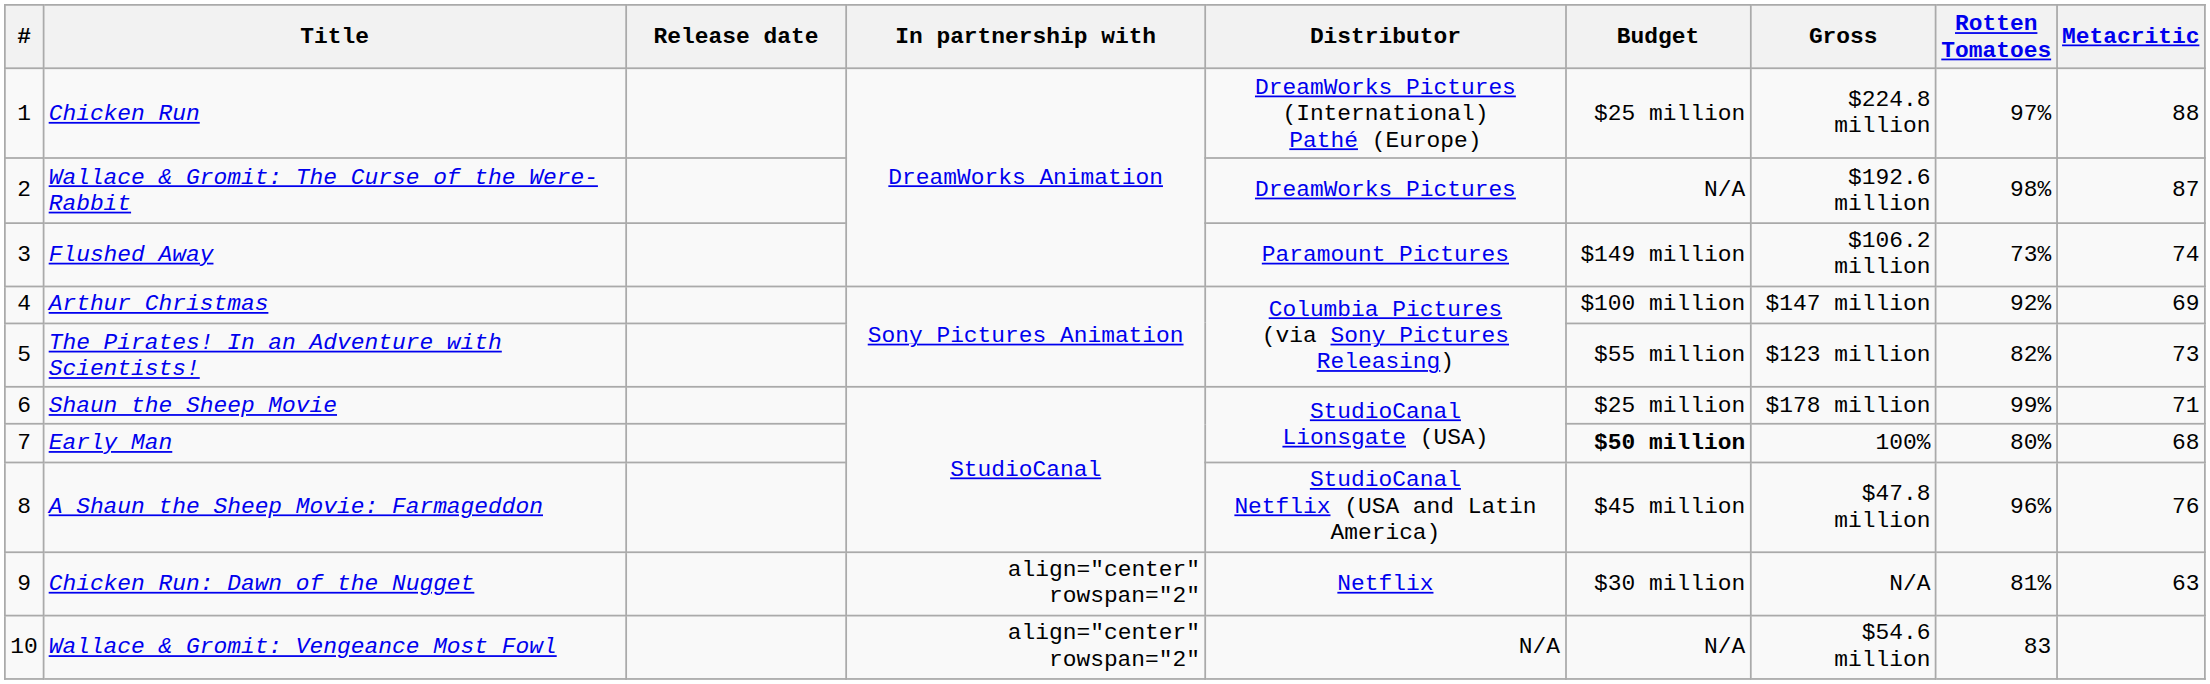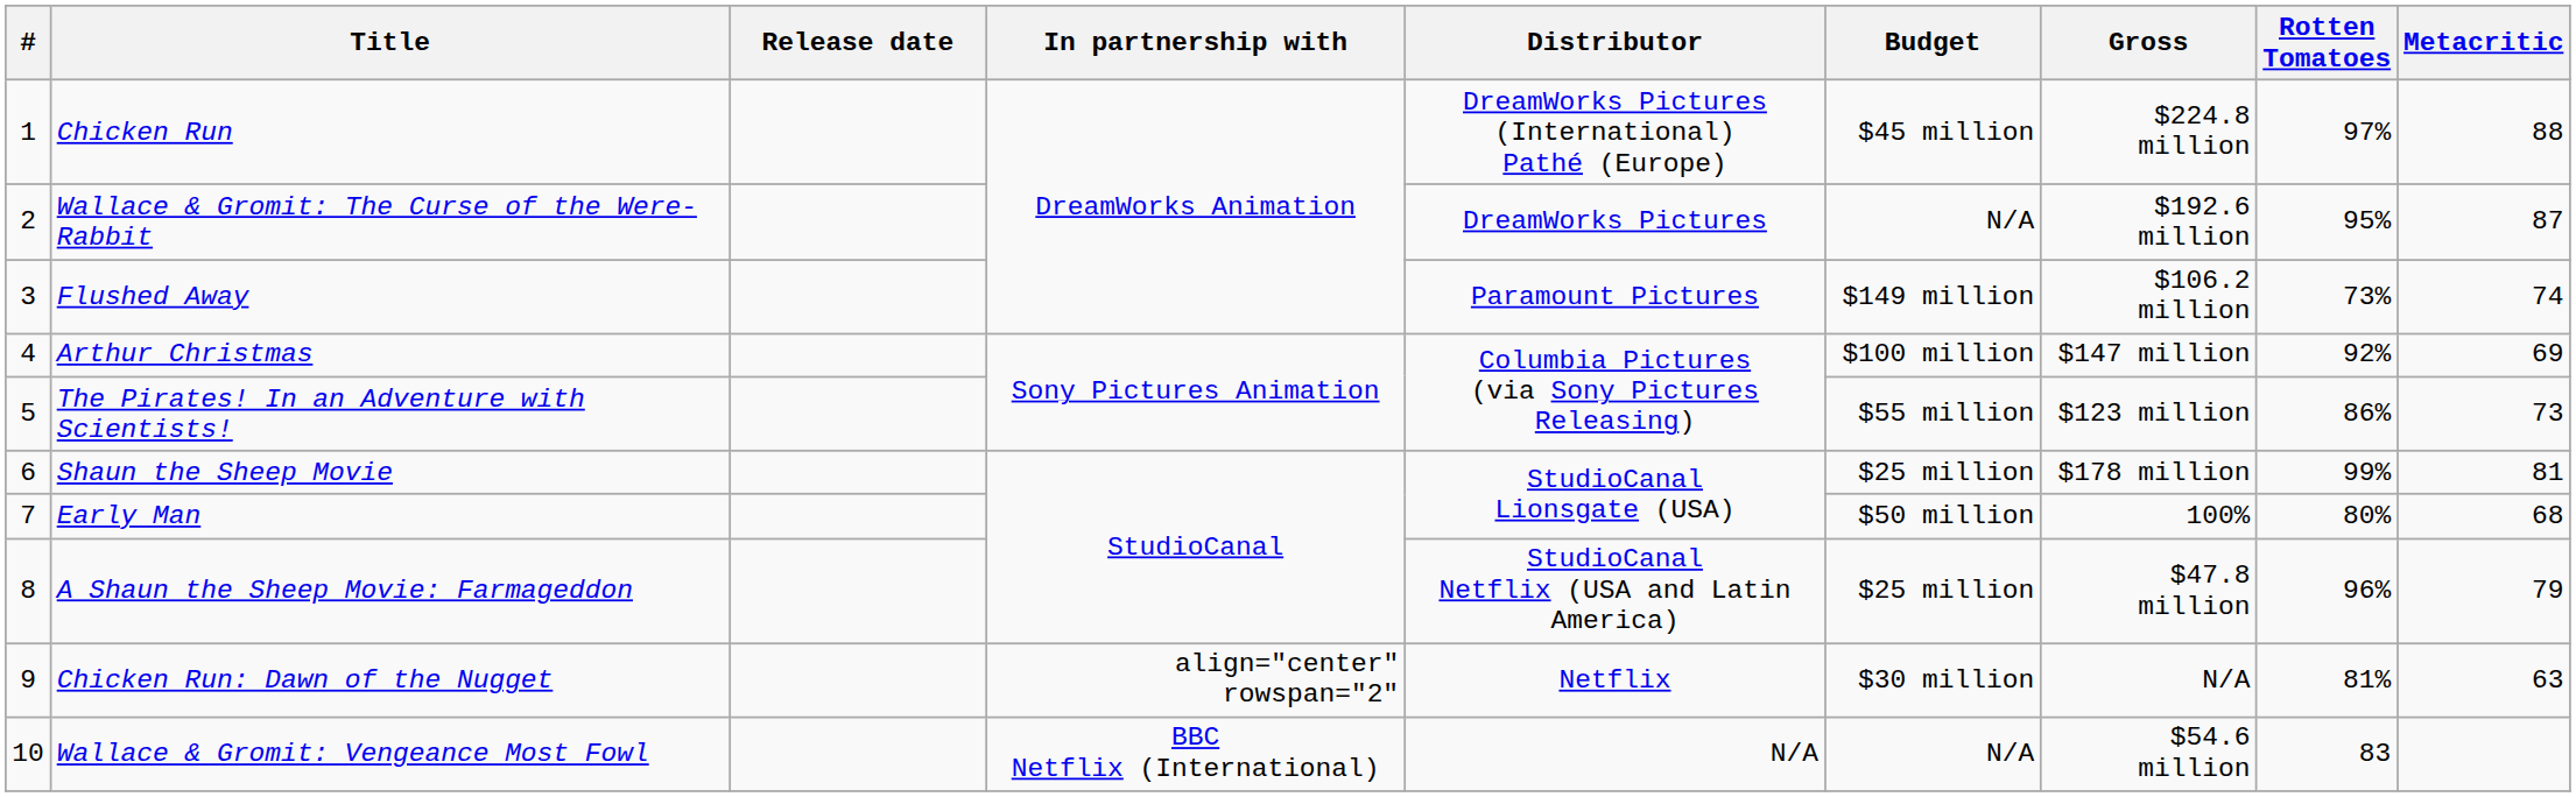Chicken Run | Budget: $25 million -> $45 million
Wallace & Gromit: The Curse of the Were-Rabbit | Rotten Tomatoes: 98% -> 95%
The Pirates! In an Adventure with Scientists! | Rotten Tomatoes: 82% -> 86%
Shaun the Sheep Movie | Metacritic: 71 -> 81
Early Man | Budget: bold -> normal
A Shaun the Sheep Movie: Farmageddon | Budget: $45 million -> $25 million
A Shaun the Sheep Movie: Farmageddon | Metacritic: 76 -> 79
Wallace & Gromit: Vengeance Most Fowl | In partnership with: align="center" rowspan="2" -> BBC Netflix (International)
